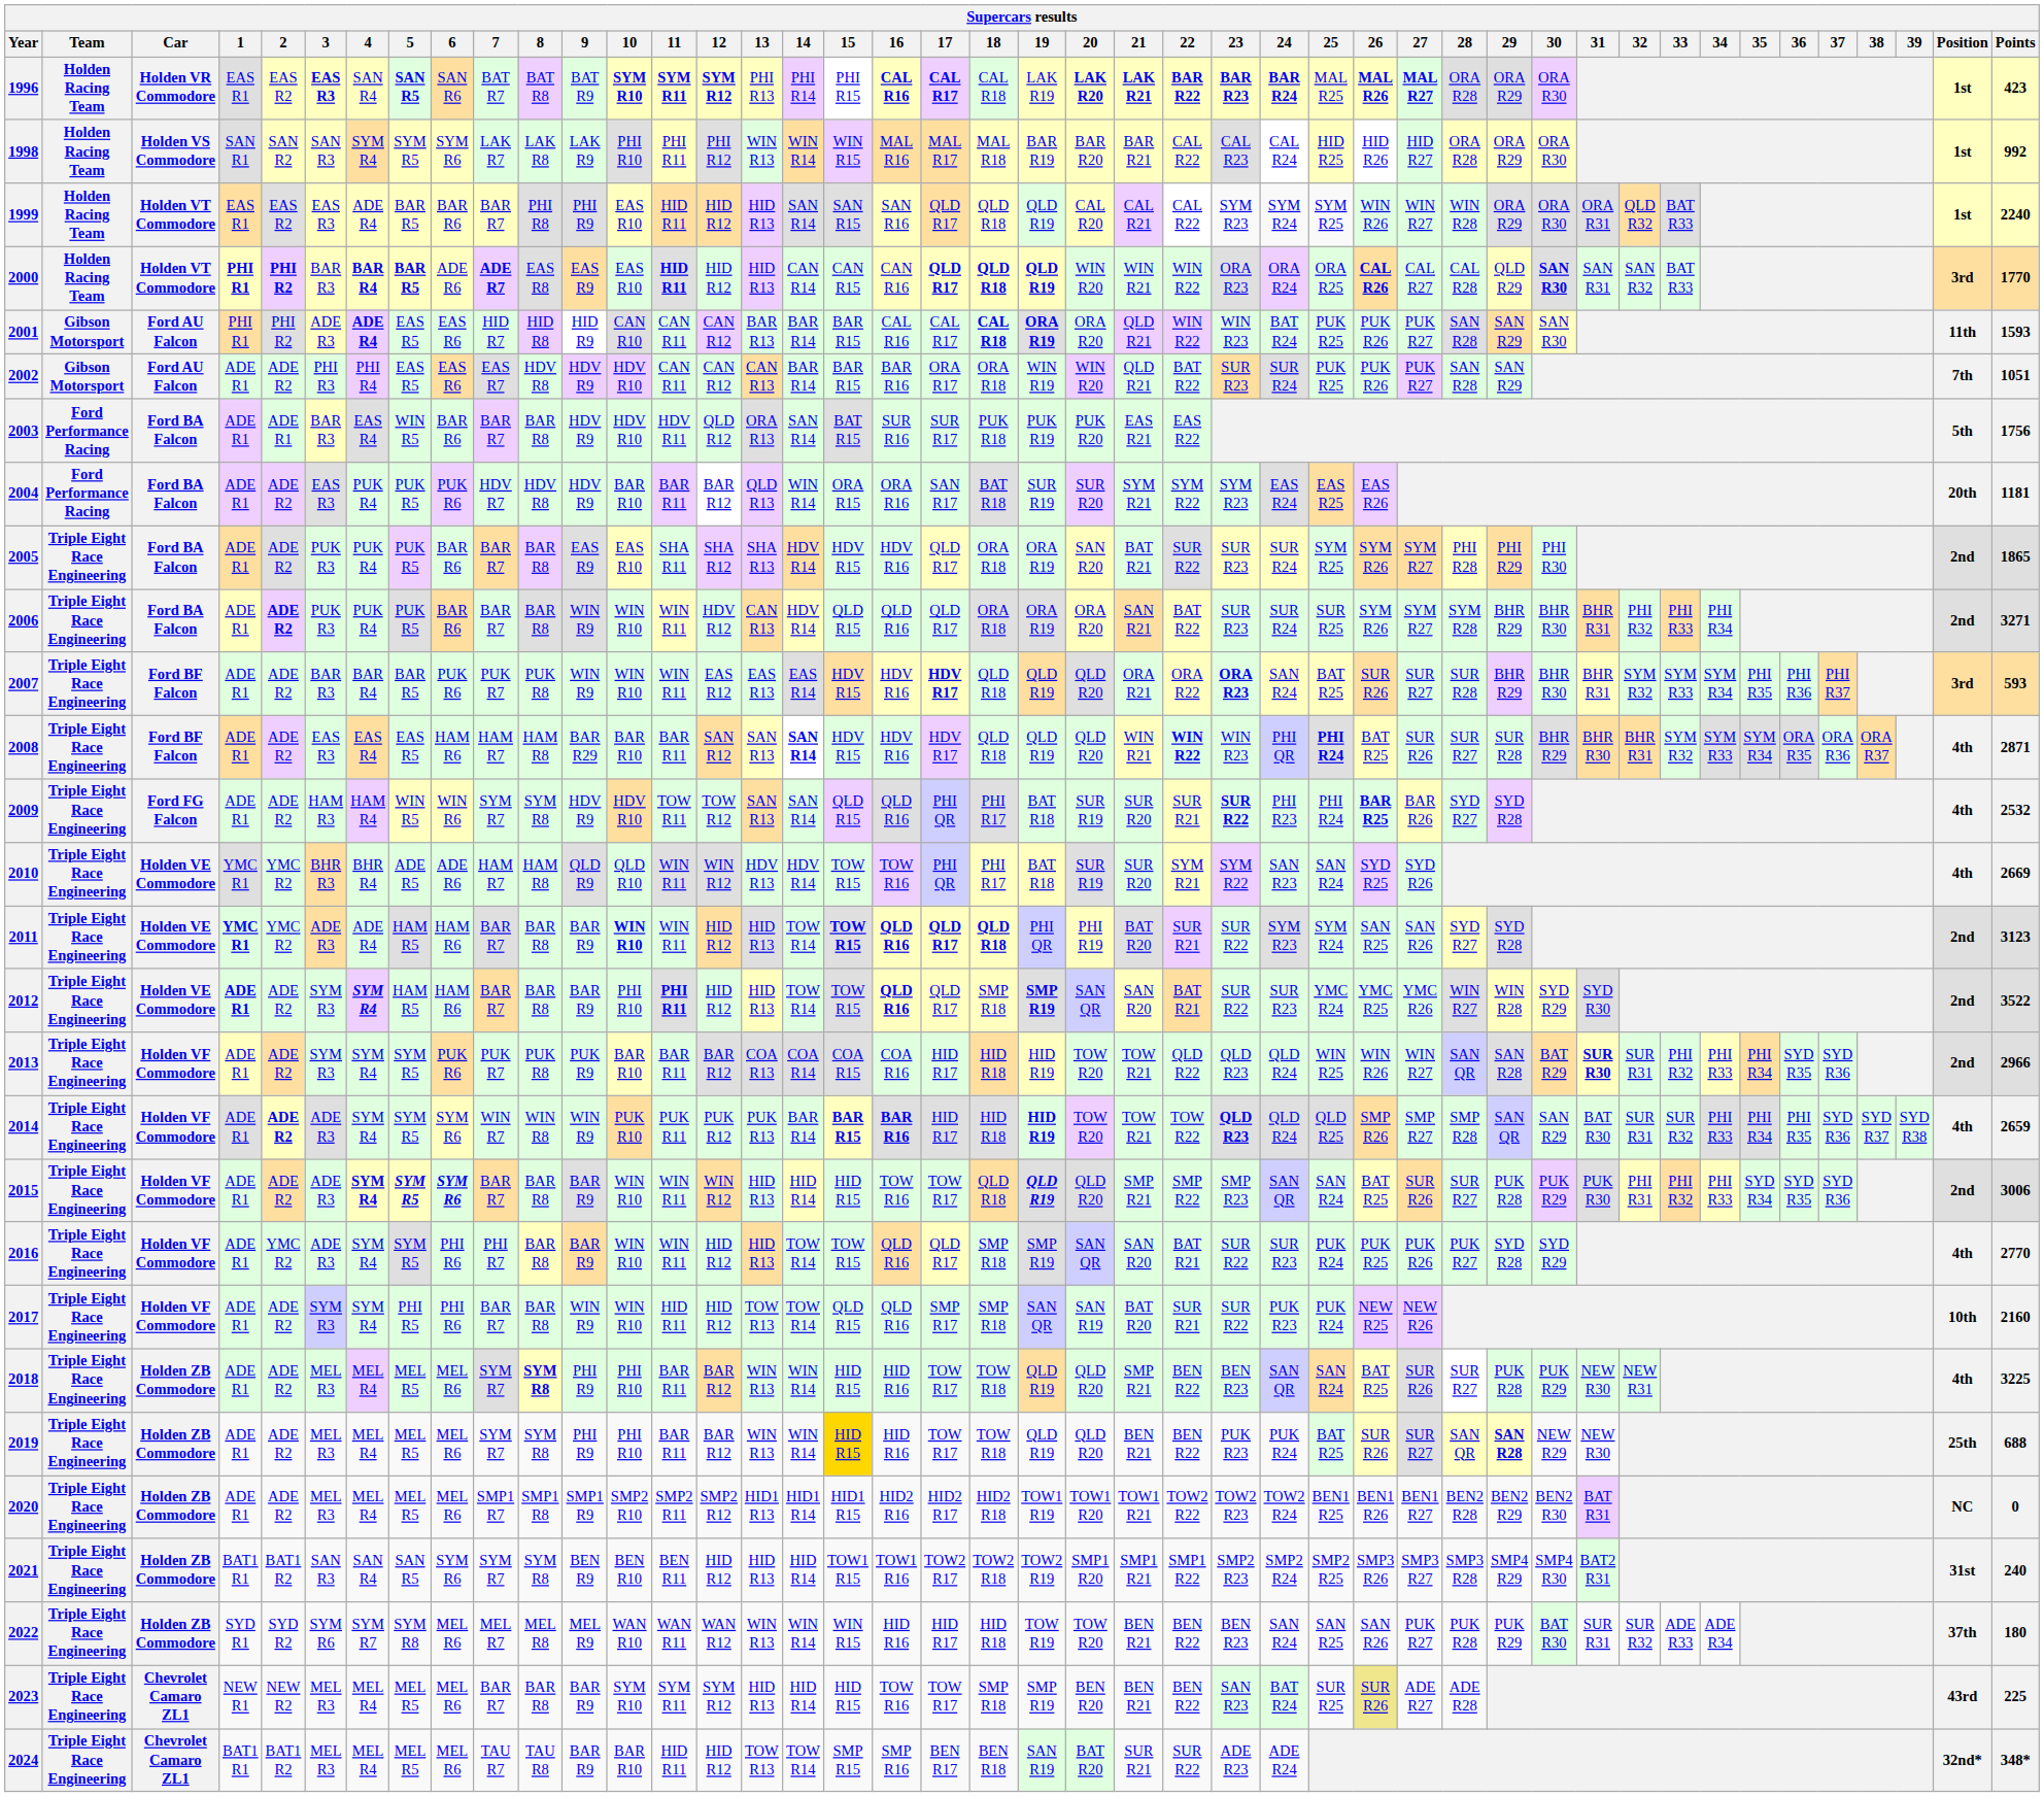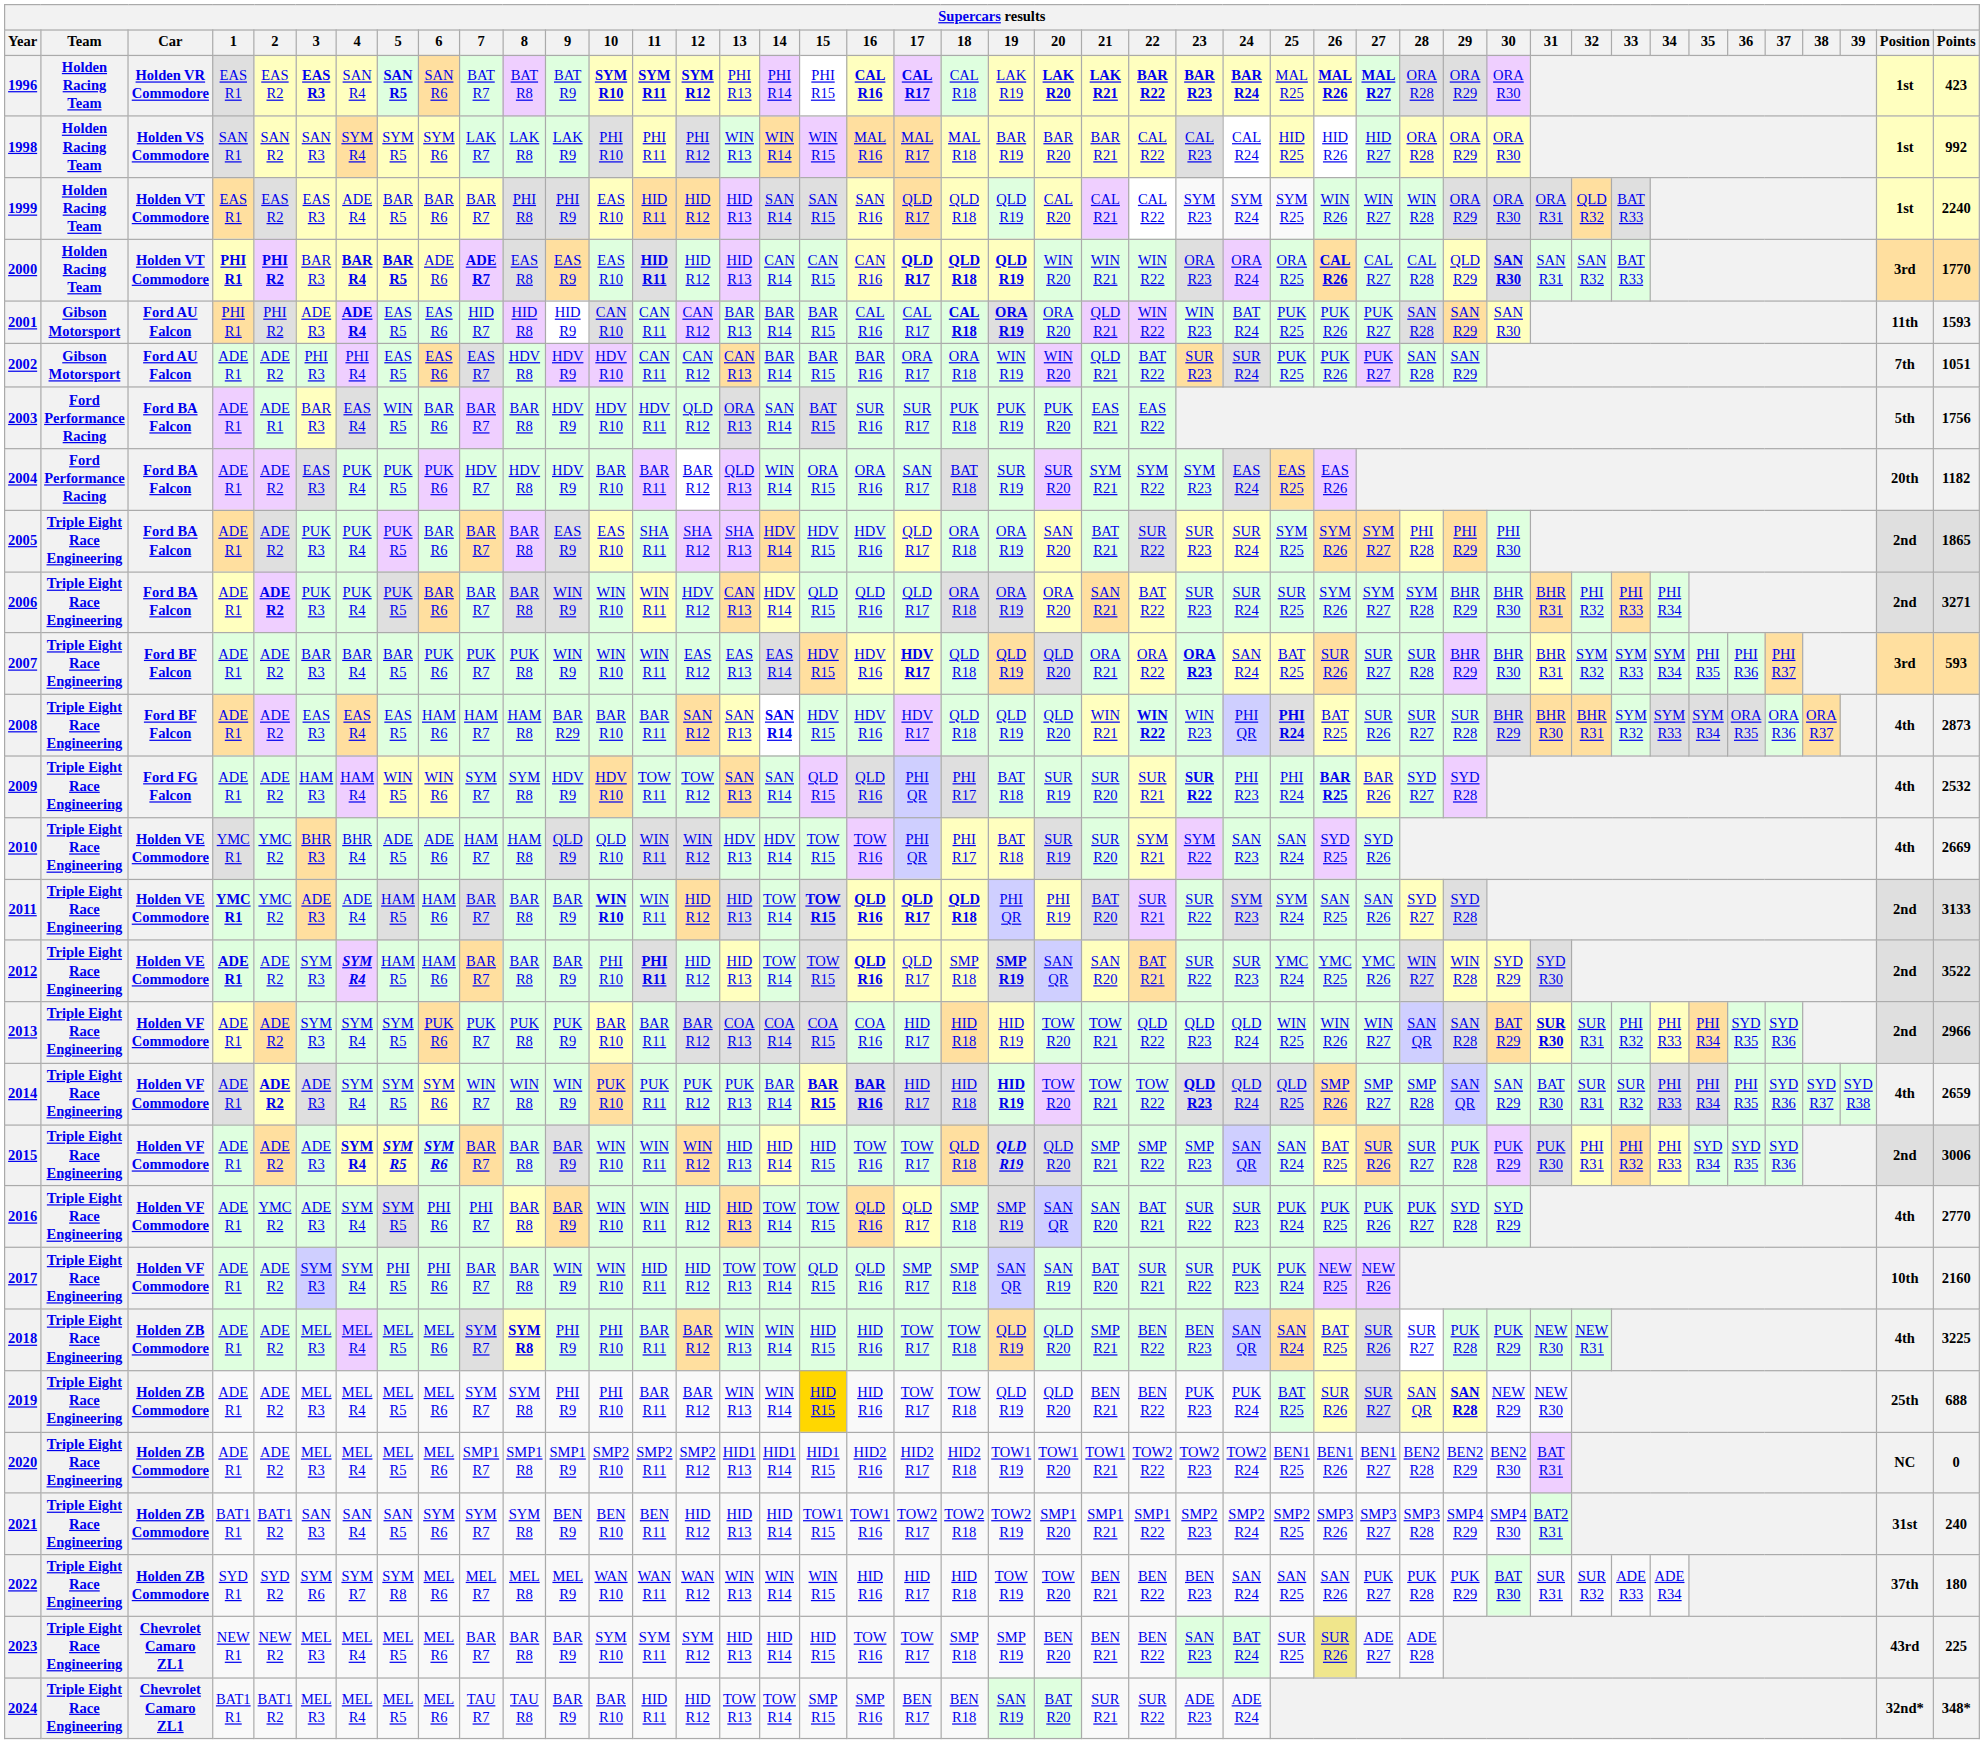2004 | Points: 1181 -> 1182
2008 | Points: 2871 -> 2873
2011 | Points: 3123 -> 3133
